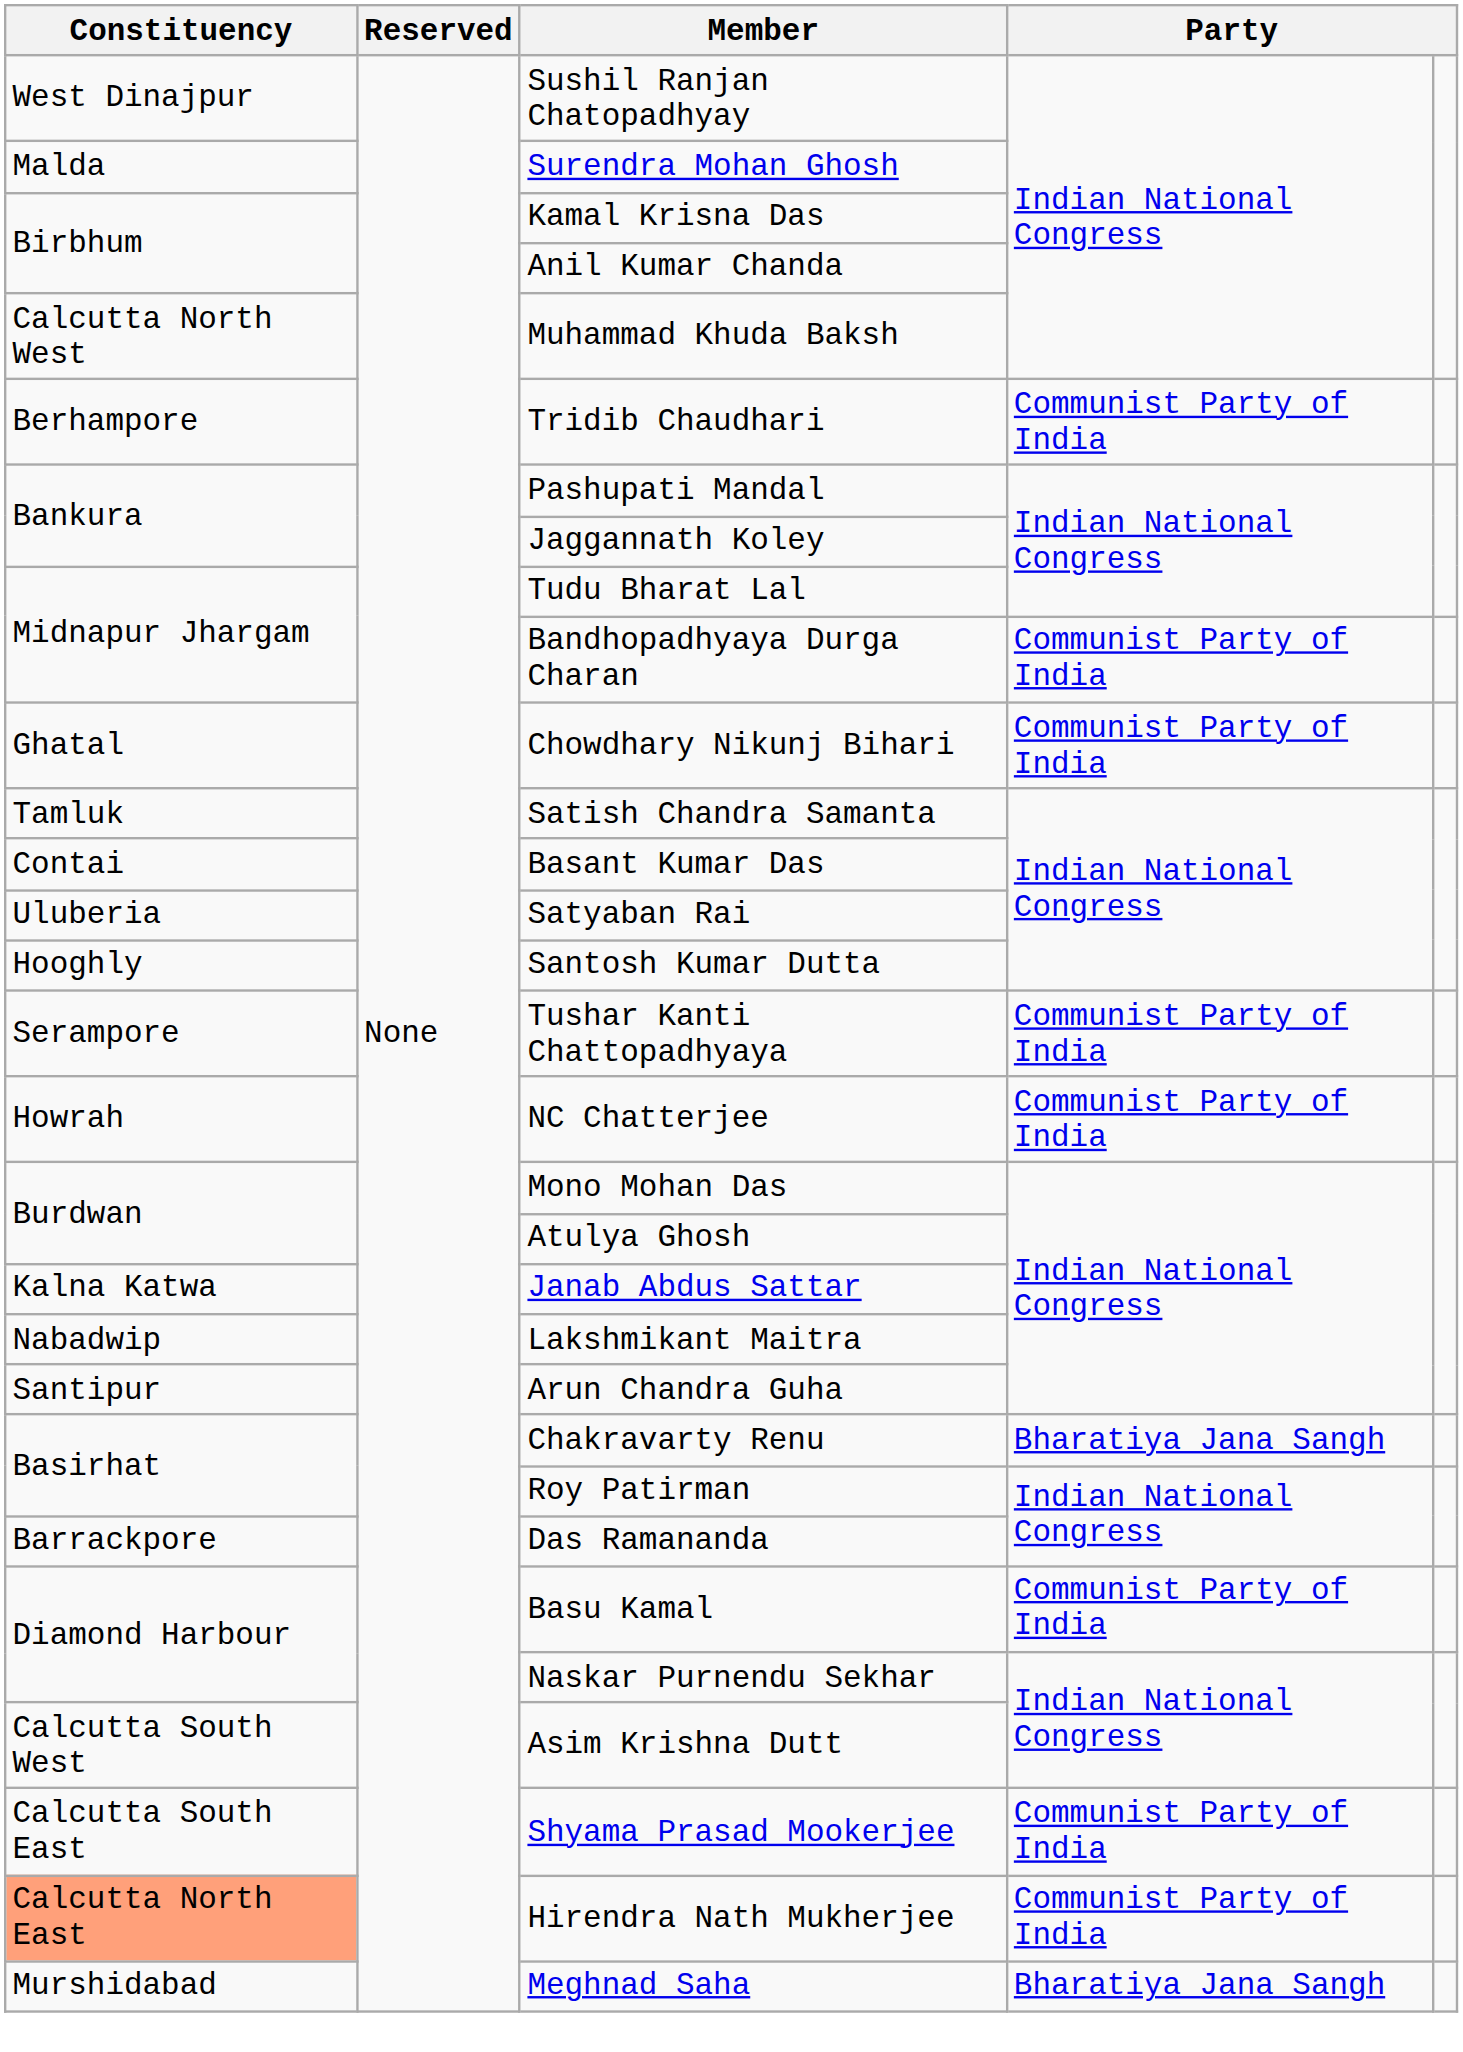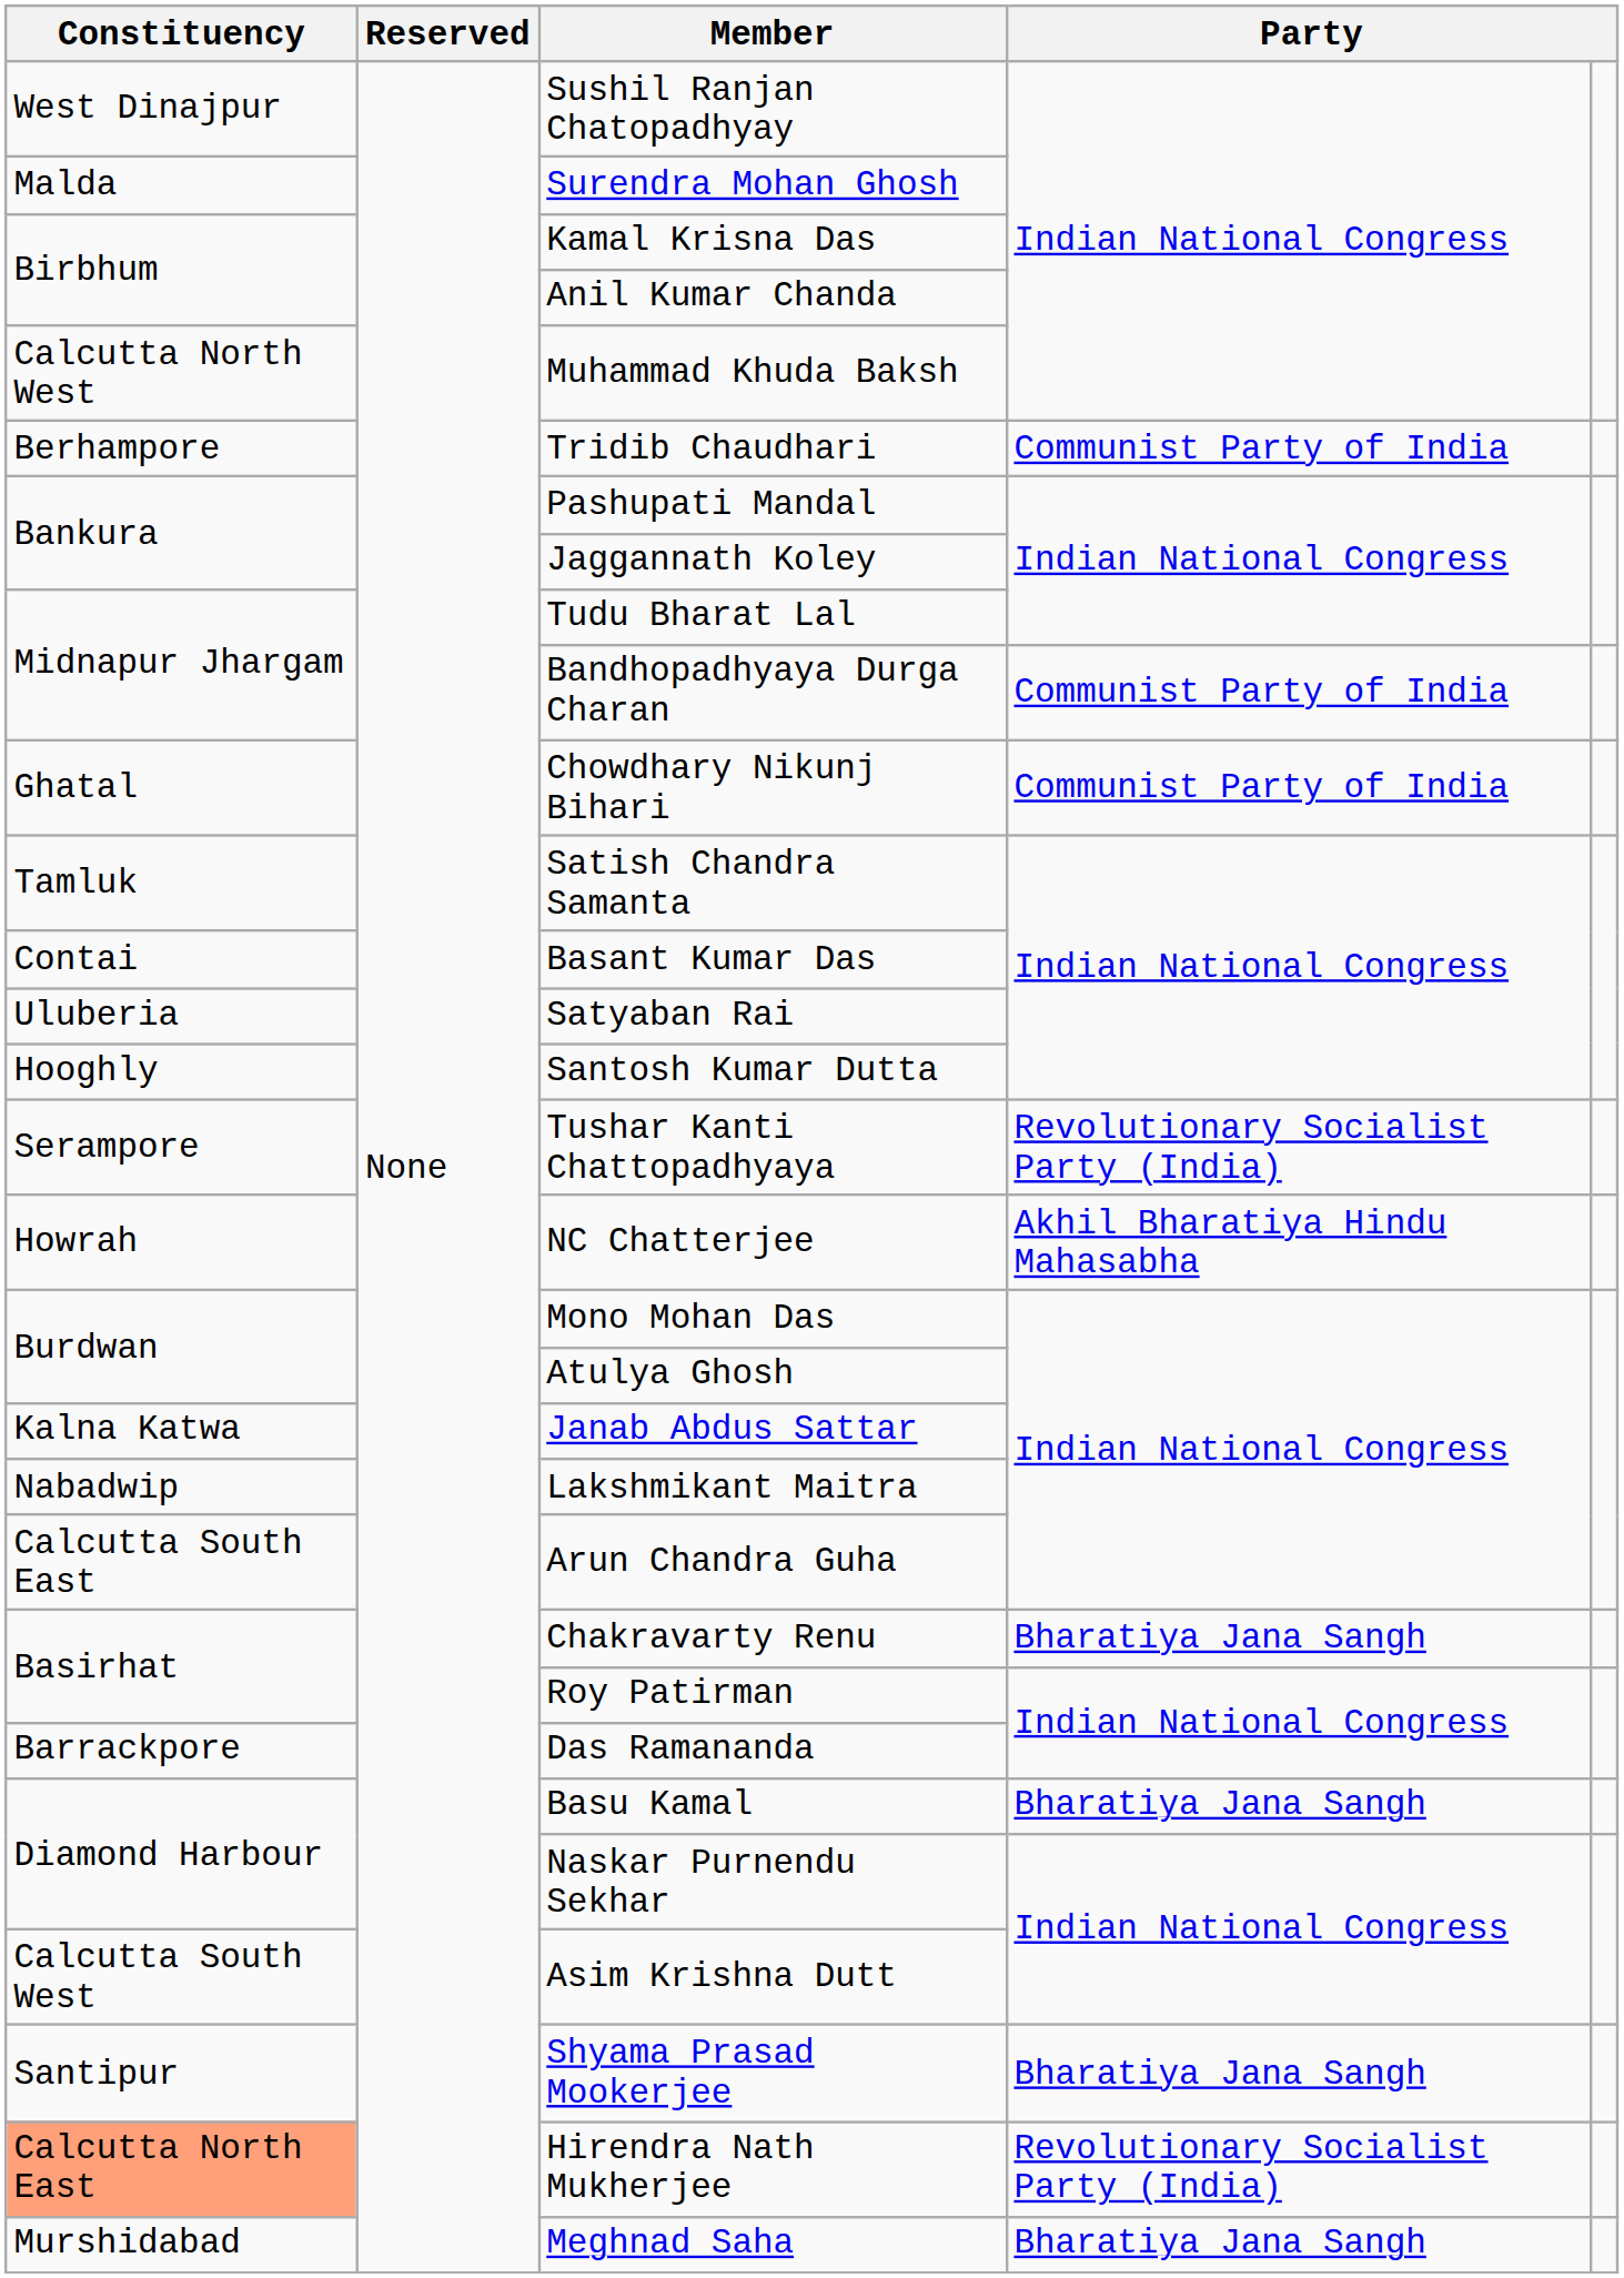Tushar Kanti Chattopadhyaya | column 4: Communist Party of India -> Revolutionary Socialist Party (India)
NC Chatterjee | column 4: Communist Party of India -> Akhil Bharatiya Hindu Mahasabha
Arun Chandra Guha | Constituency: Santipur -> Calcutta South East
Basu Kamal | column 4: Communist Party of India -> Bharatiya Jana Sangh
Shyama Prasad Mookerjee | Constituency: Calcutta South East -> Santipur
Shyama Prasad Mookerjee | column 4: Communist Party of India -> Bharatiya Jana Sangh
Hirendra Nath Mukherjee | column 4: Communist Party of India -> Revolutionary Socialist Party (India)
